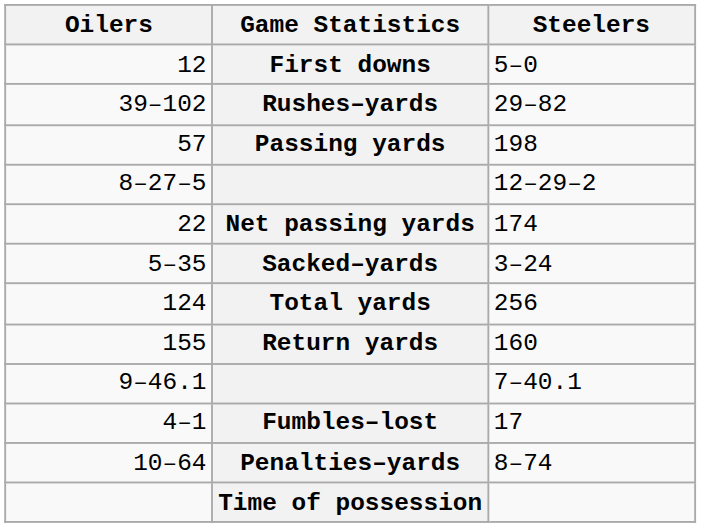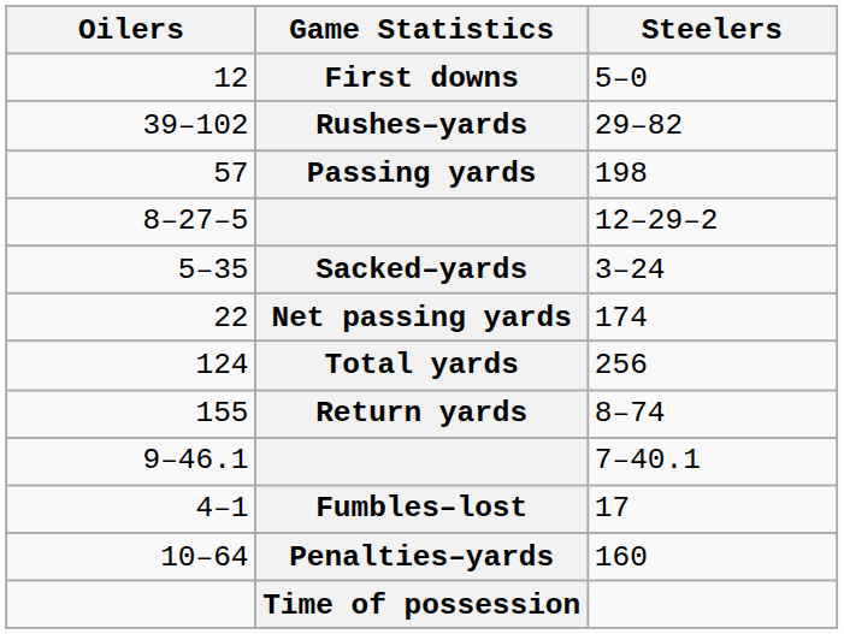rows swapped: Sacked–yards <-> Net passing yards
Return yards | Steelers: 160 -> 8–74
Penalties–yards | Steelers: 8–74 -> 160
